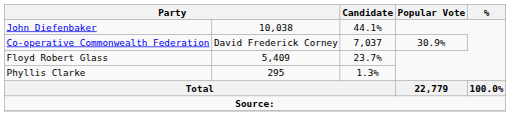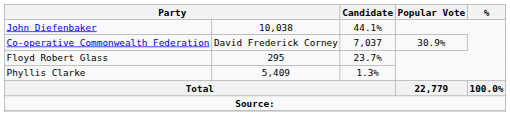Floyd Robert Glass | column 2: 5,409 -> 295
Phyllis Clarke | column 2: 295 -> 5,409
